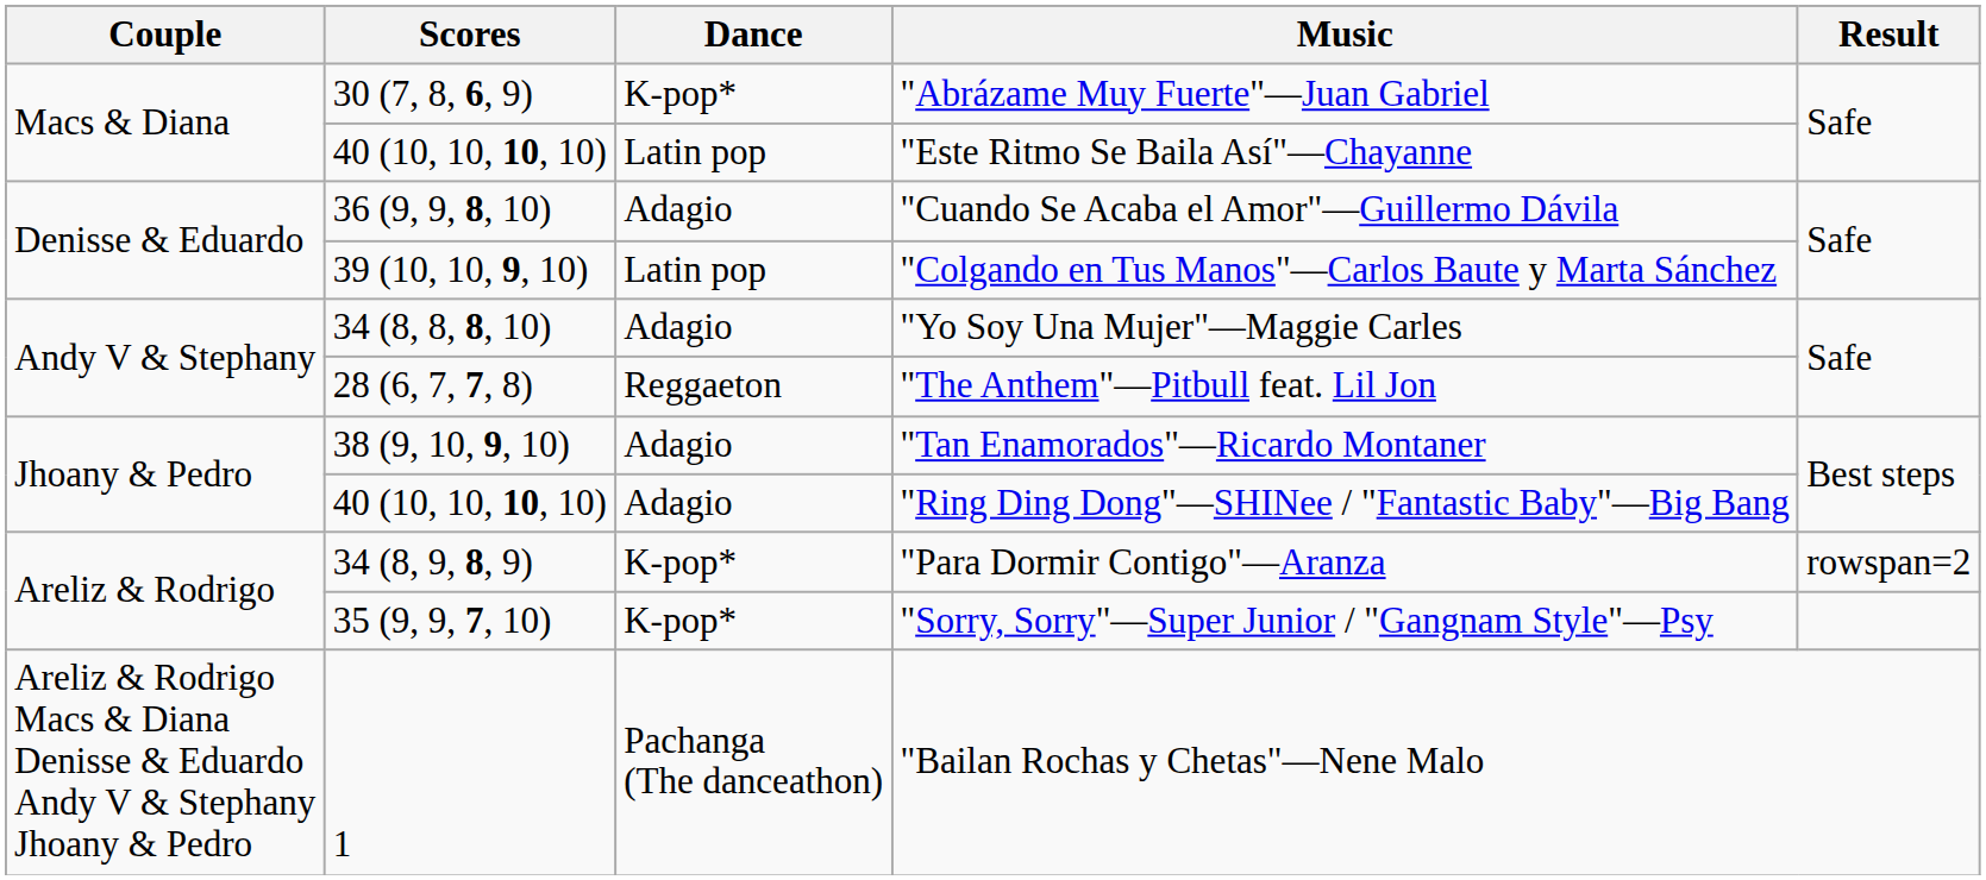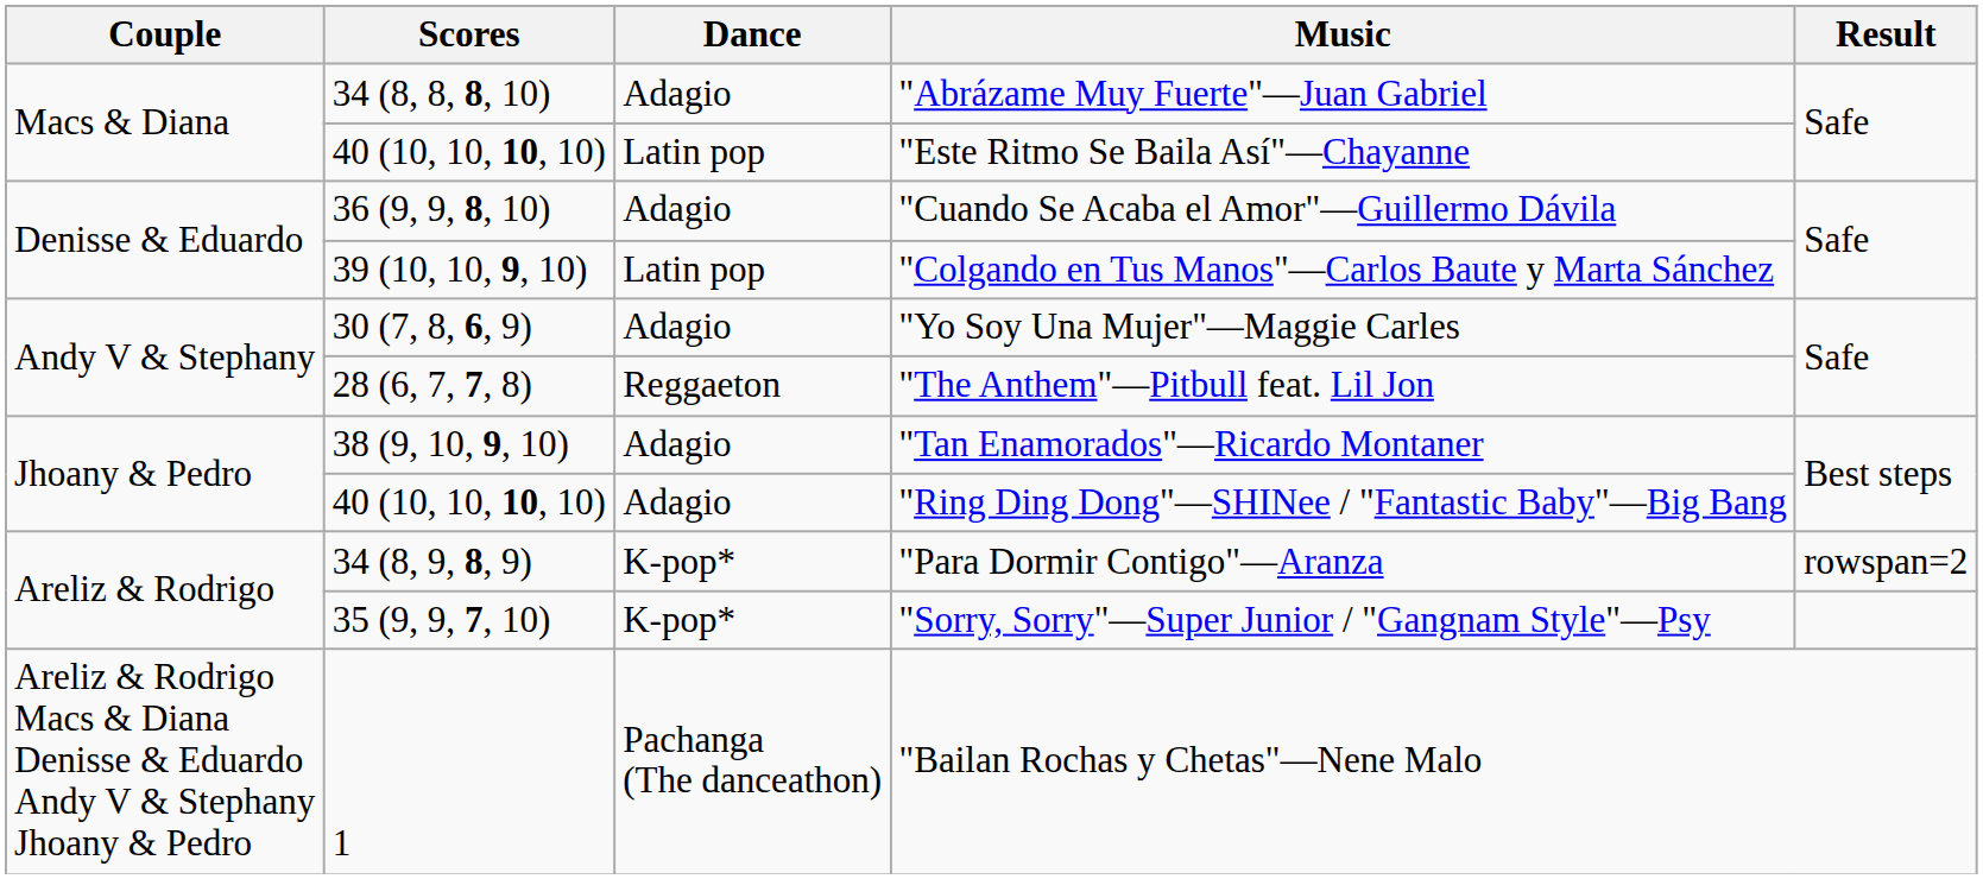"Abrázame Muy Fuerte"—Juan Gabriel | Scores: 30 (7, 8, 6, 9) -> 34 (8, 8, 8, 10)
"Abrázame Muy Fuerte"—Juan Gabriel | Dance: K-pop* -> Adagio
"Yo Soy Una Mujer"—Maggie Carles | Scores: 34 (8, 8, 8, 10) -> 30 (7, 8, 6, 9)
